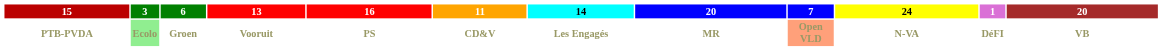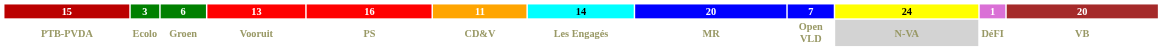PTB-PVDA | column 2: lightgreen background -> no background
PTB-PVDA | column 9: lightsalmon background -> no background
PTB-PVDA | column 10: no background -> lightgrey background
